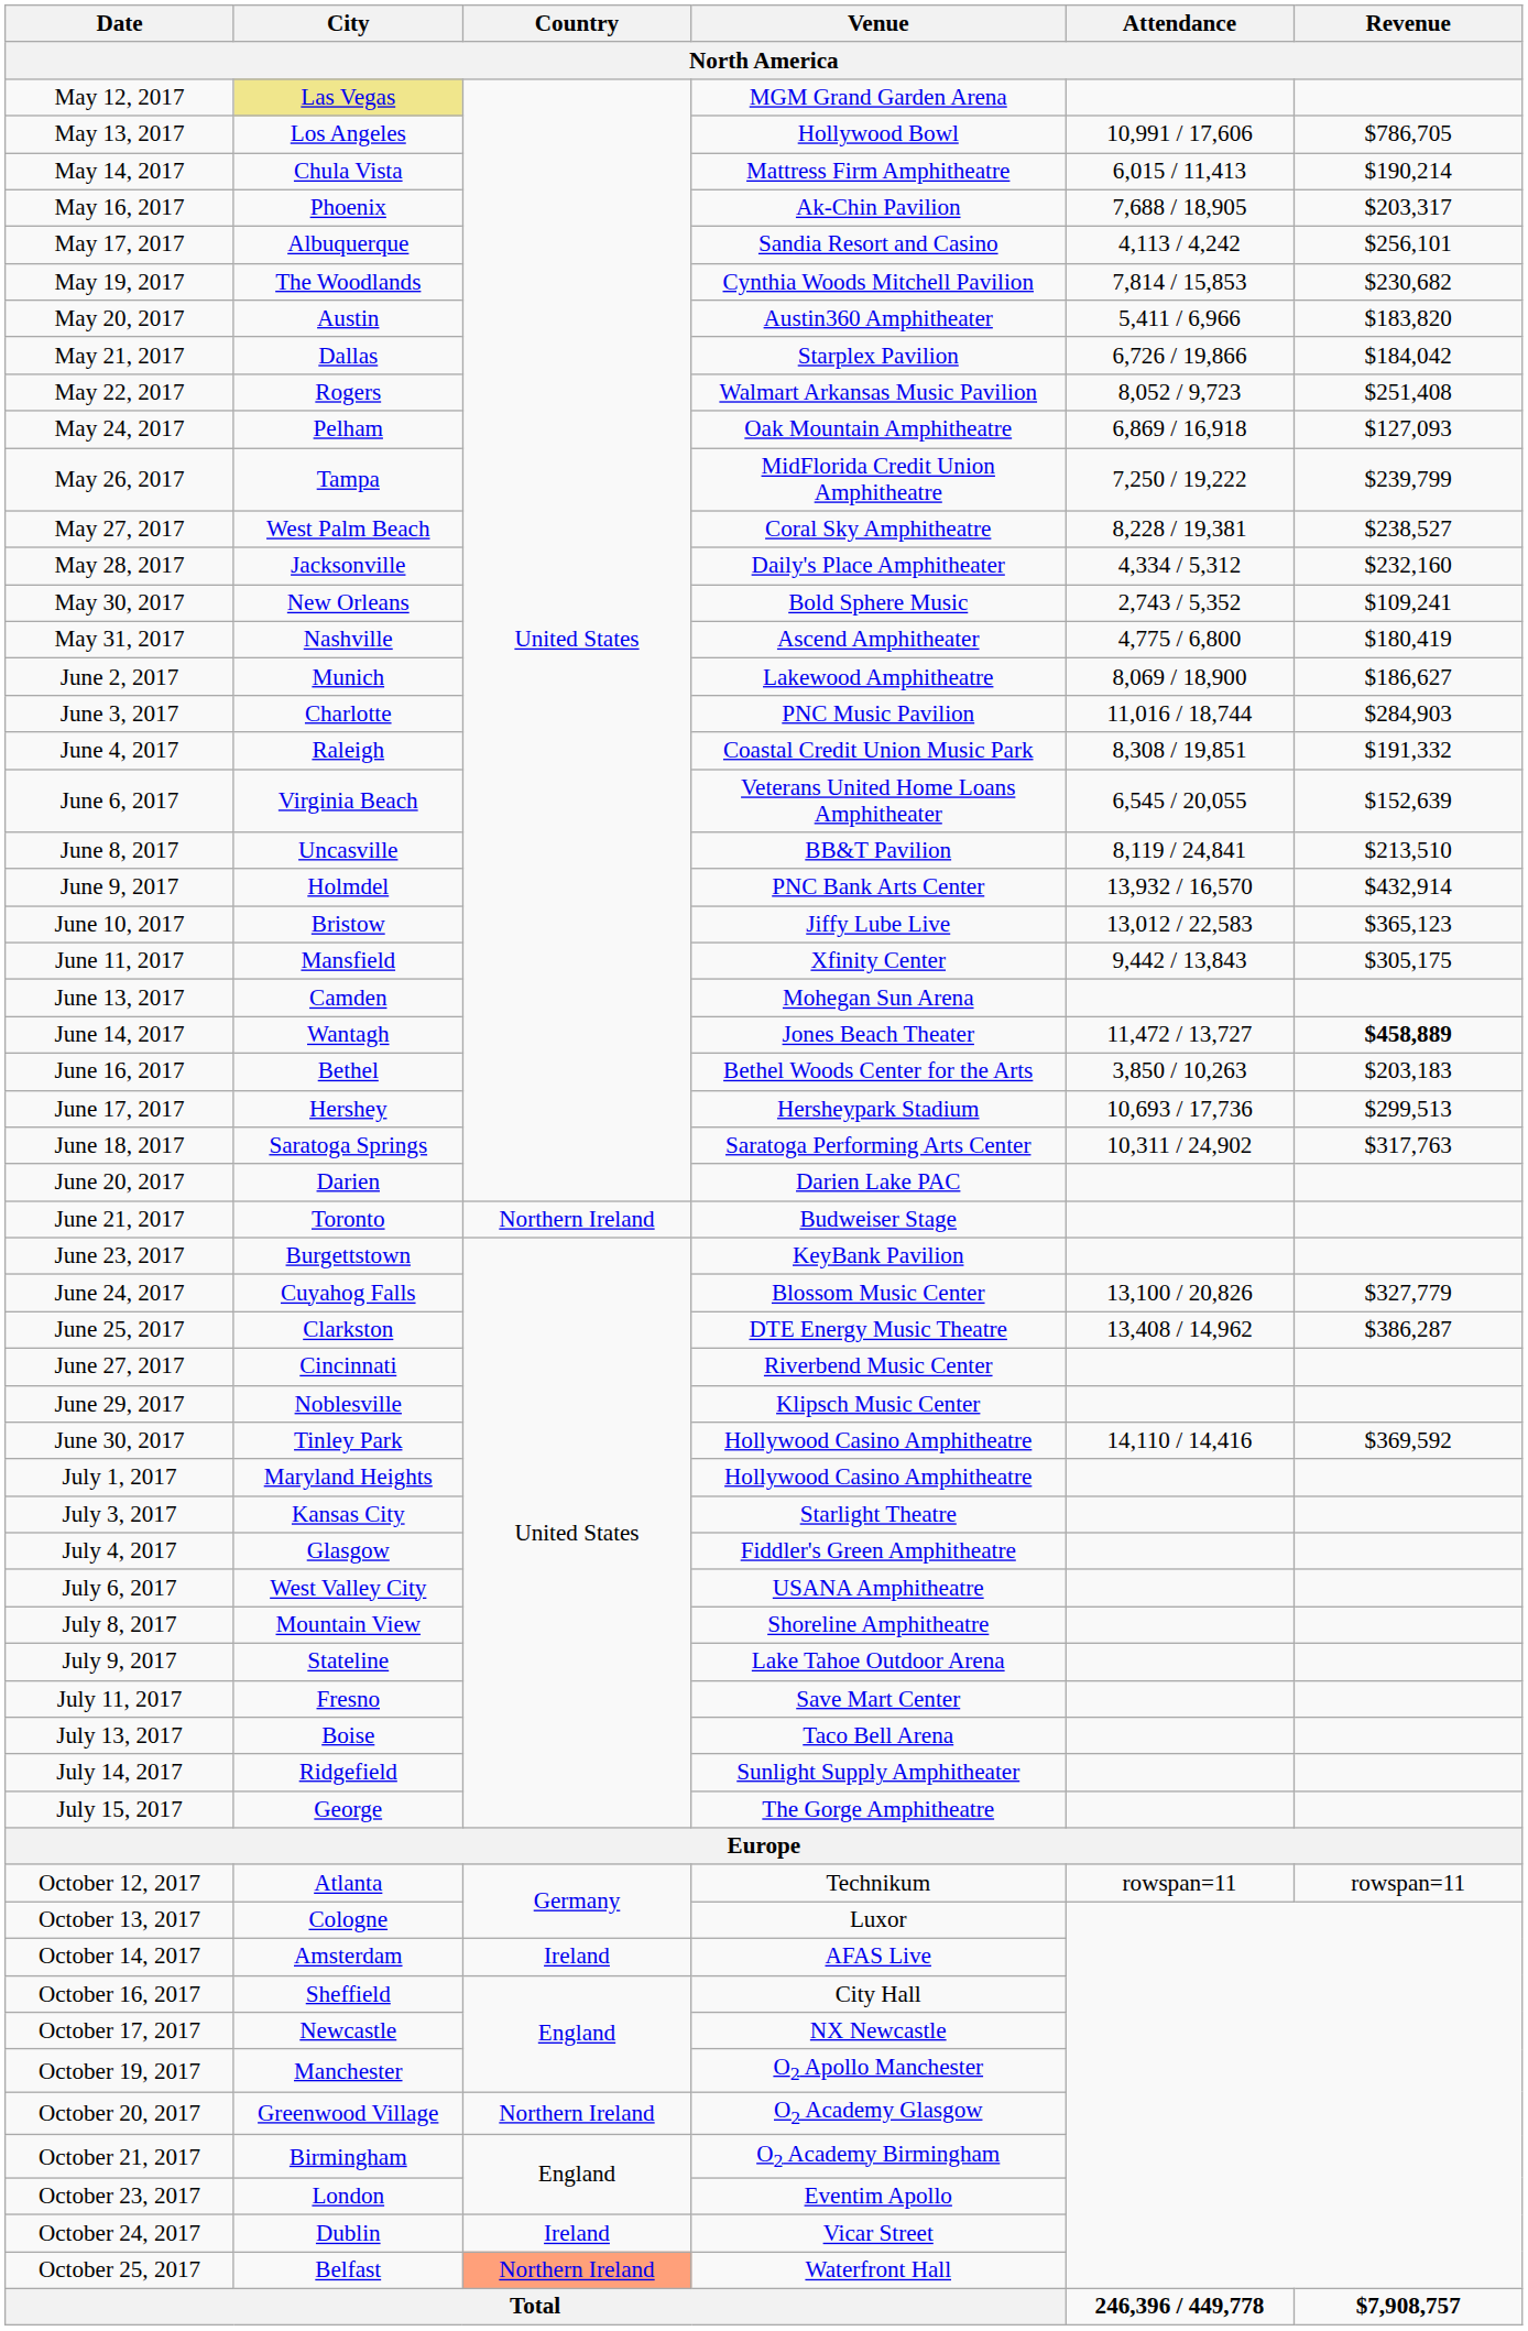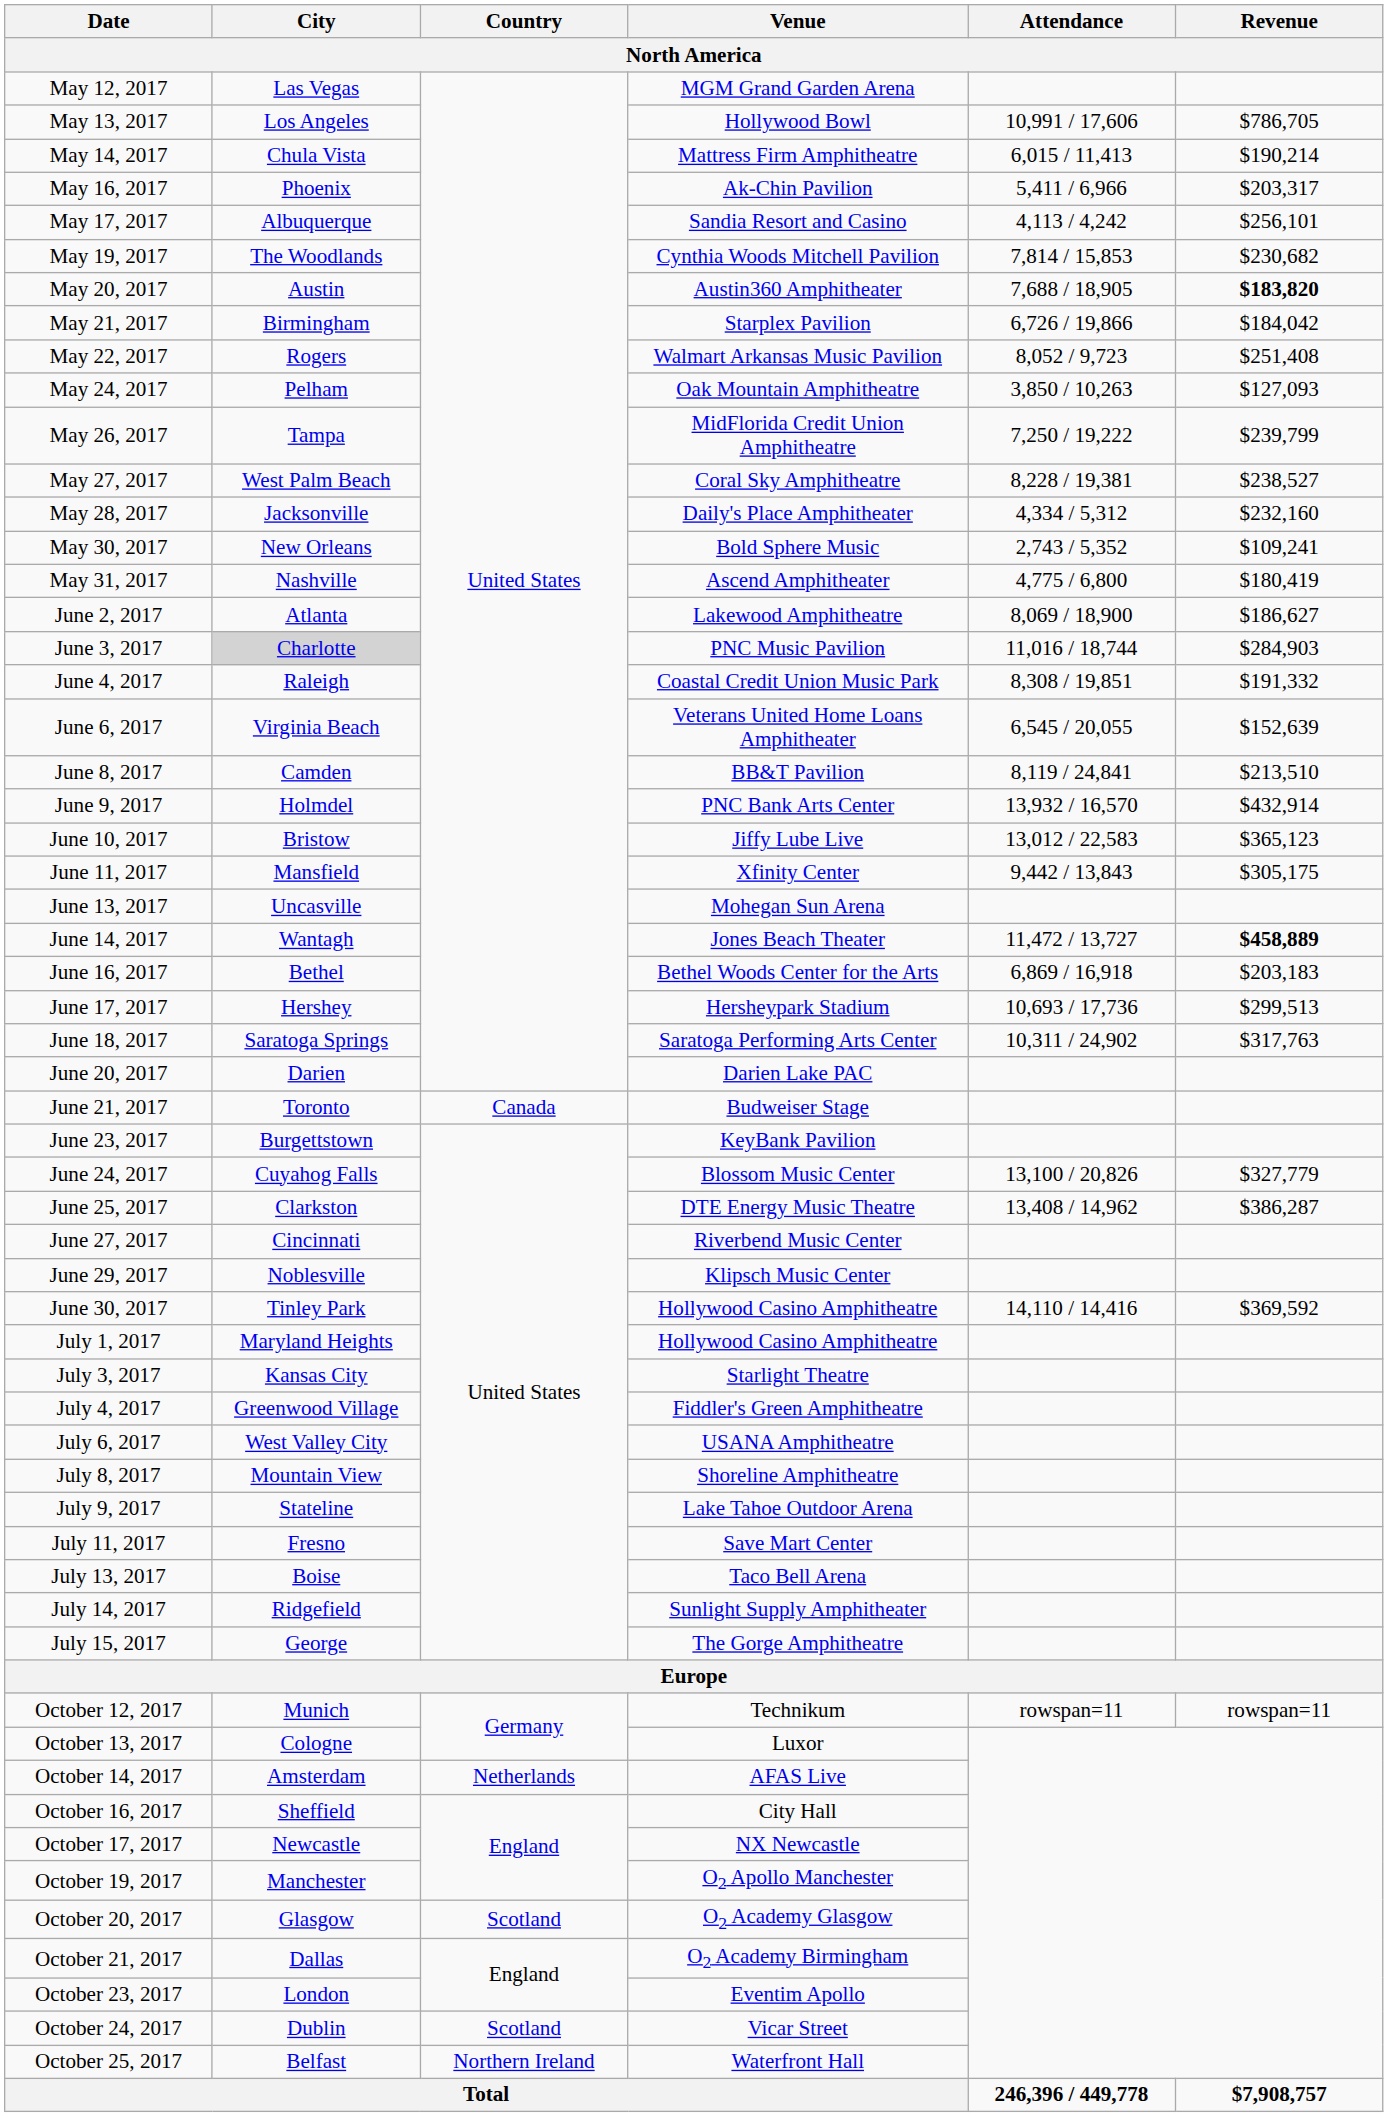May 12, 2017 | City: khaki background -> no background
May 16, 2017 | Attendance: 7,688 / 18,905 -> 5,411 / 6,966
May 20, 2017 | Attendance: 5,411 / 6,966 -> 7,688 / 18,905
May 20, 2017 | Revenue: normal -> bold
May 21, 2017 | City: Dallas -> Birmingham
May 24, 2017 | Attendance: 6,869 / 16,918 -> 3,850 / 10,263
June 2, 2017 | City: Munich -> Atlanta
June 3, 2017 | City: no background -> lightgrey background
June 8, 2017 | City: Uncasville -> Camden
June 13, 2017 | City: Camden -> Uncasville
June 16, 2017 | Attendance: 3,850 / 10,263 -> 6,869 / 16,918
June 21, 2017 | Country: Northern Ireland -> Canada
July 4, 2017 | City: Glasgow -> Greenwood Village
October 12, 2017 | City: Atlanta -> Munich
October 14, 2017 | Country: Ireland -> Netherlands
October 20, 2017 | City: Greenwood Village -> Glasgow
October 20, 2017 | Country: Northern Ireland -> Scotland
October 21, 2017 | City: Birmingham -> Dallas
October 24, 2017 | Country: Ireland -> Scotland
October 25, 2017 | Country: lightsalmon background -> no background
